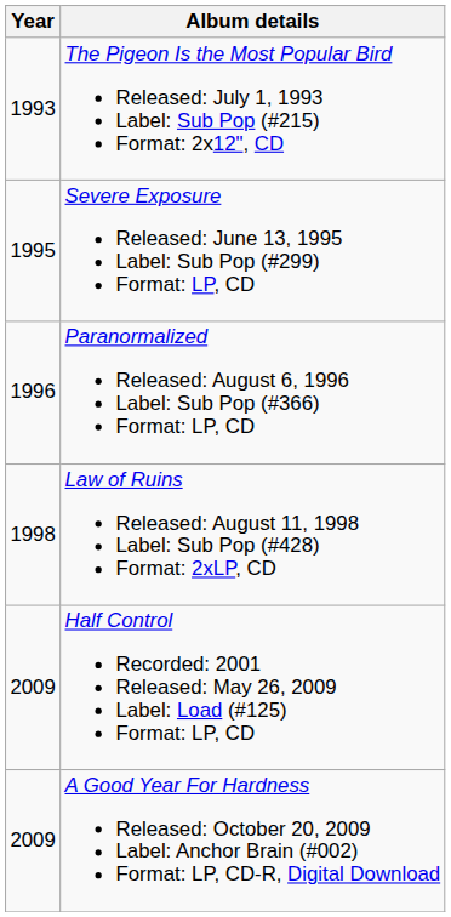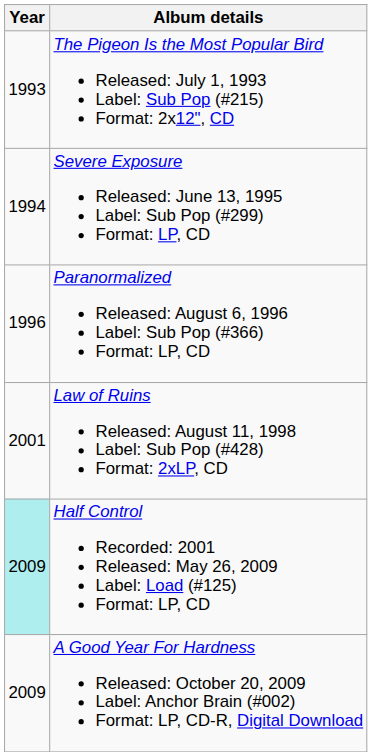row 3 | Year: 1995 -> 1994
row 5 | Year: 1998 -> 2001
row 6 | Year: no background -> paleturquoise background
